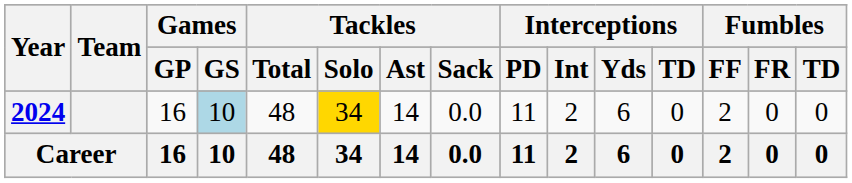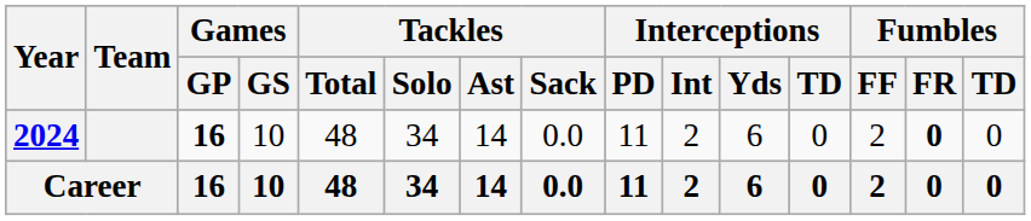2024 | Games / GP: normal -> bold
2024 | Games / GS: lightblue background -> no background
2024 | Tackles / Solo: gold background -> no background
2024 | Fumbles / FR: normal -> bold
